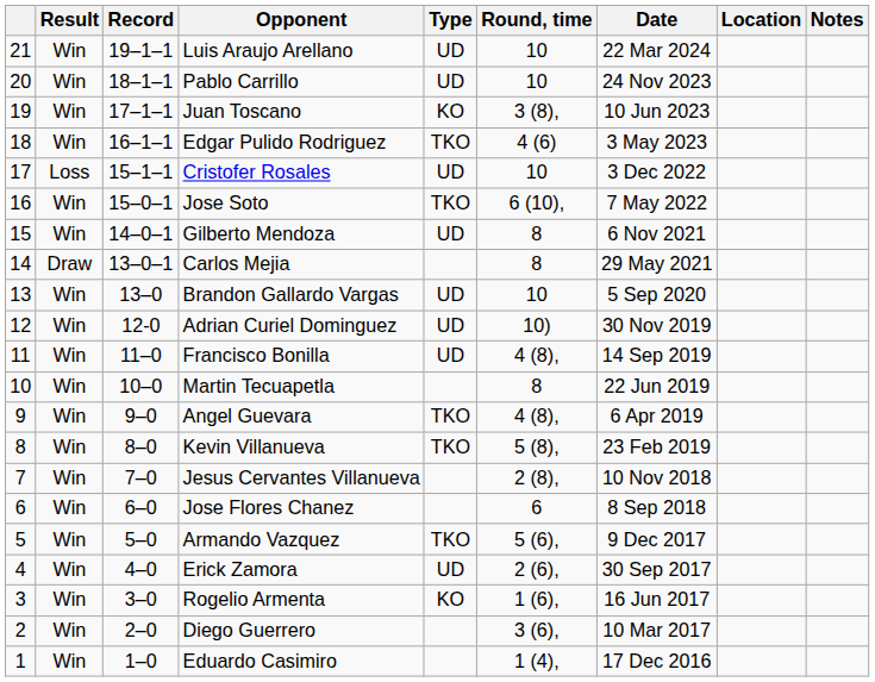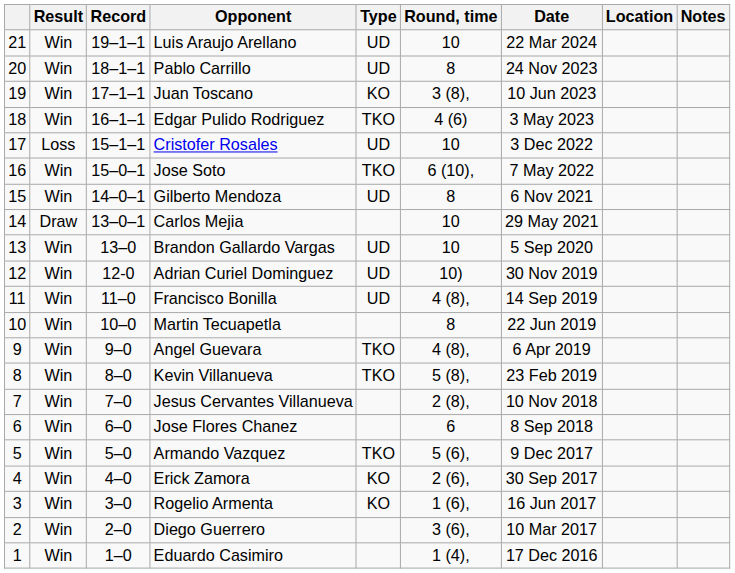Pablo Carrillo | Round, time: 10 -> 8
Carlos Mejia | Round, time: 8 -> 10
Erick Zamora | Type: UD -> KO
